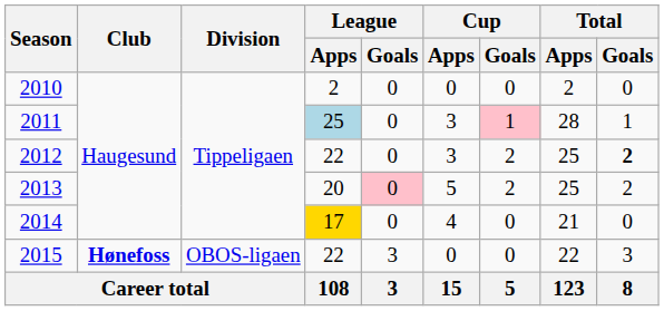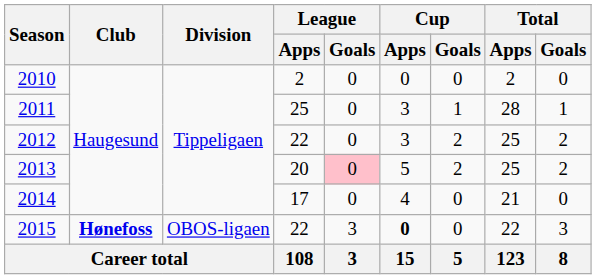2011 | League / Apps: lightblue background -> no background
2011 | Cup / Goals: pink background -> no background
2012 | Total / Goals: bold -> normal
2014 | League / Apps: gold background -> no background
2015 | Cup / Apps: normal -> bold
